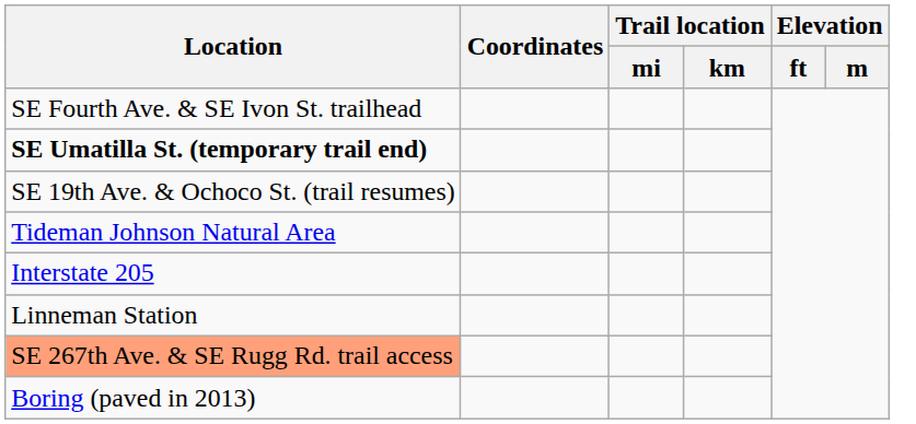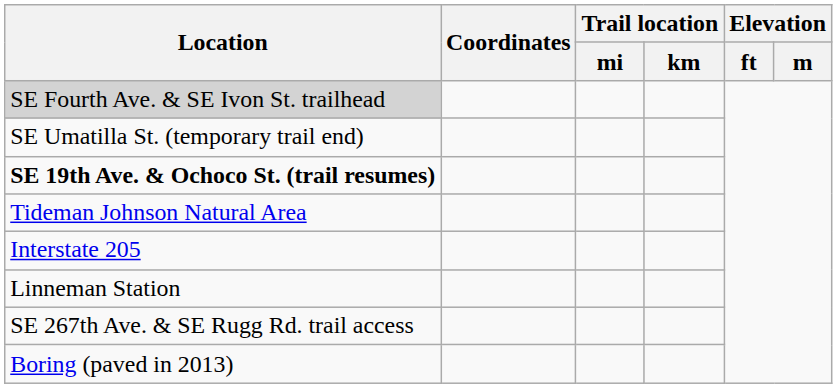SE Fourth Ave. & SE Ivon St. trailhead | Location: no background -> lightgrey background
SE Umatilla St. (temporary trail end) | Location: bold -> normal
SE 19th Ave. & Ochoco St. (trail resumes) | Location: normal -> bold
SE 267th Ave. & SE Rugg Rd. trail access | Location: lightsalmon background -> no background
